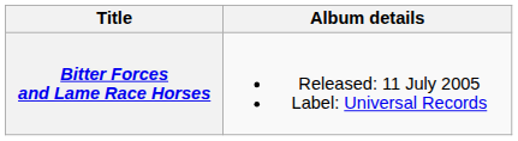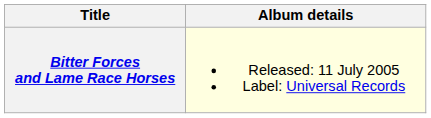Bitter Forces and Lame Race Horses | Album details: no background -> lightyellow background
